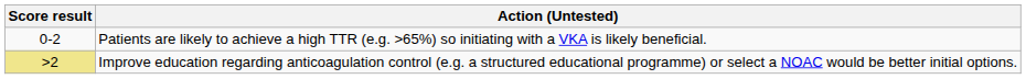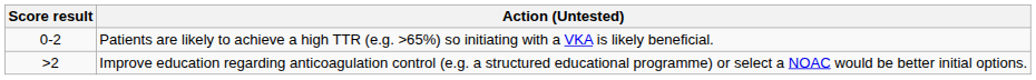row 3 | Score result: khaki background -> no background
